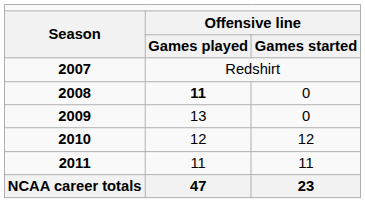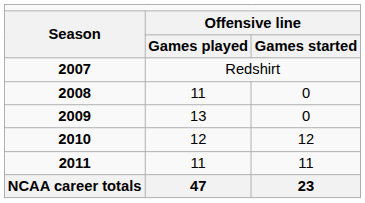2008 | column 2: bold -> normal
